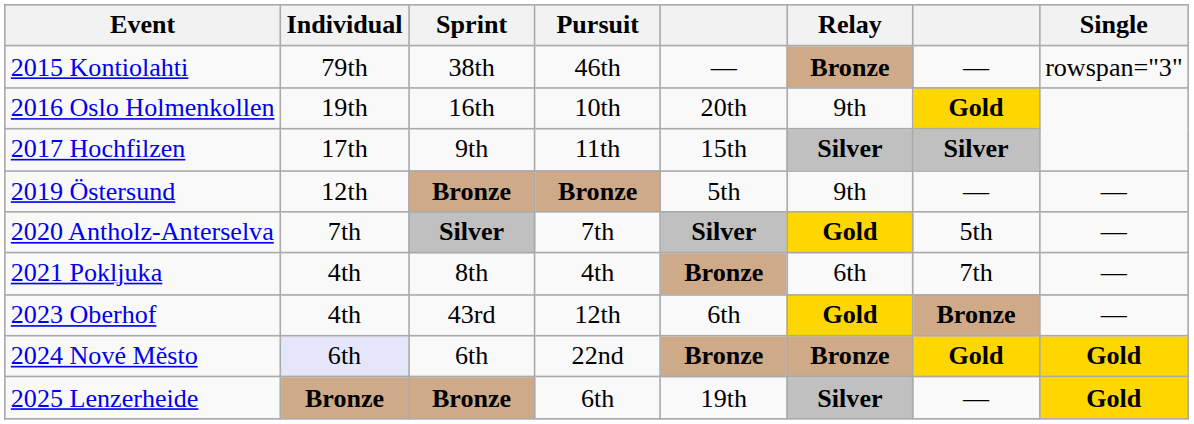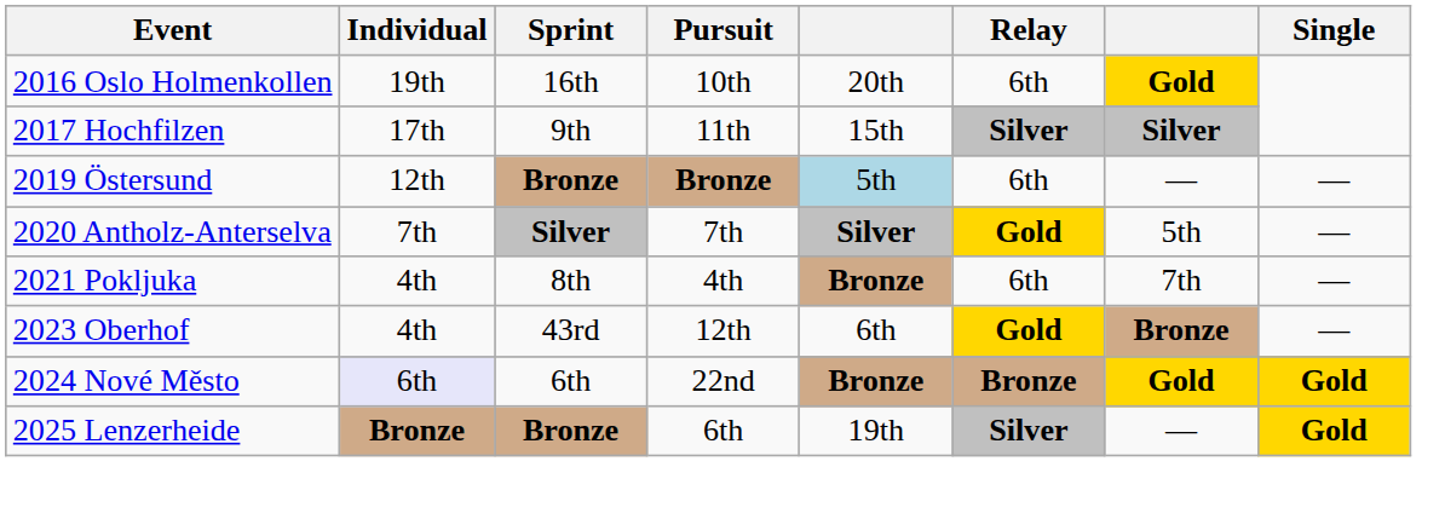- row: 2015 Kontiolahti | 79th | 38th | 46th | — | Bronze | — | rowspan="3"
2016 Oslo Holmenkollen | Relay: 9th -> 6th
2019 Östersund | column 5: no background -> lightblue background
2019 Östersund | Relay: 9th -> 6th
